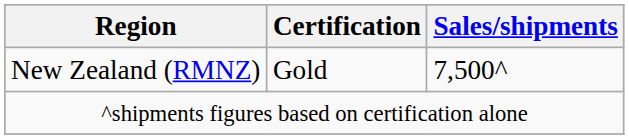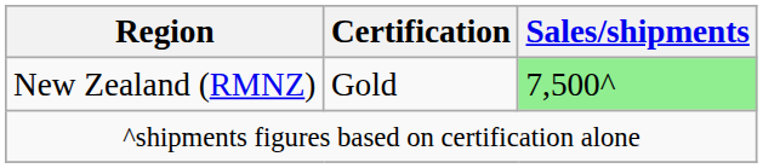New Zealand (RMNZ) | Sales/shipments: no background -> lightgreen background
